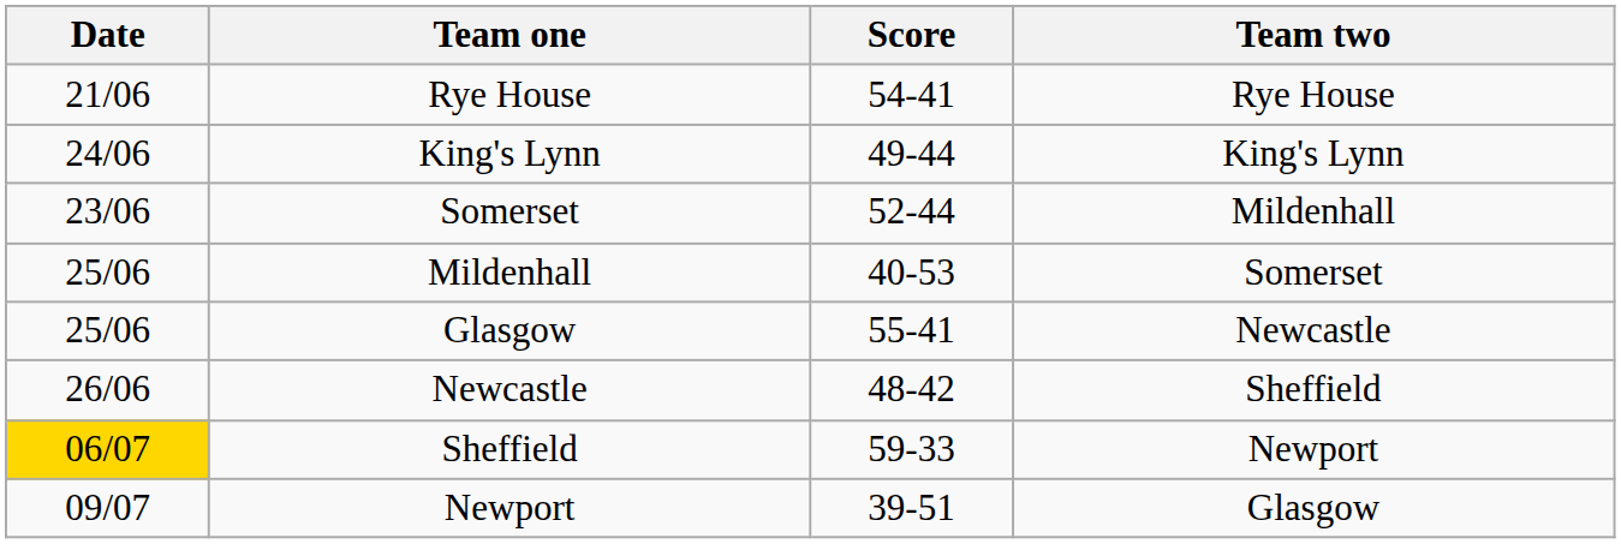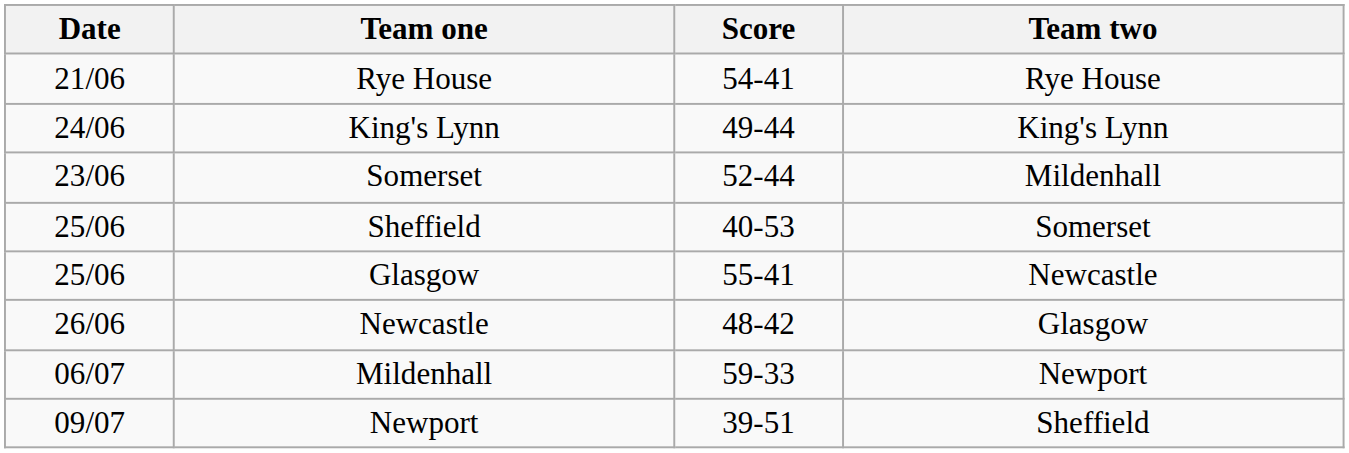row 5 | Team one: Mildenhall -> Sheffield
row 7 | Team two: Sheffield -> Glasgow
row 8 | Date: gold background -> no background
row 8 | Team one: Sheffield -> Mildenhall
row 9 | Team two: Glasgow -> Sheffield
